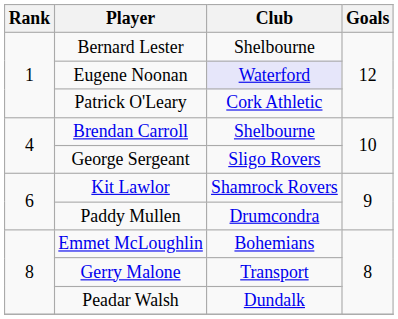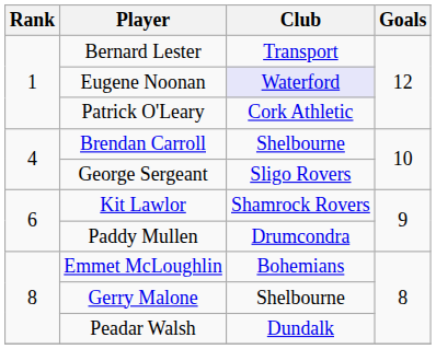Bernard Lester | Club: Shelbourne -> Transport
Gerry Malone | Club: Transport -> Shelbourne
